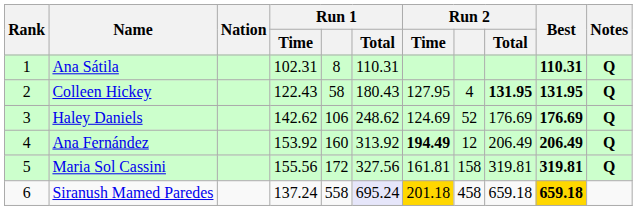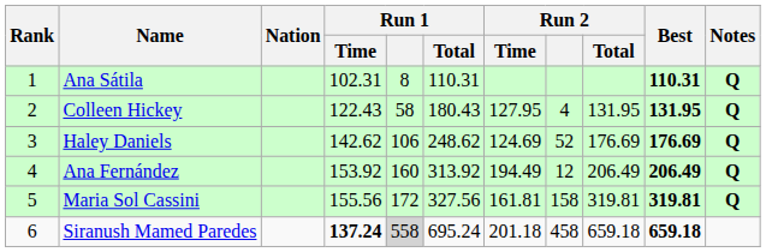Colleen Hickey | Run 2 / Total: bold -> normal
Ana Fernández | Run 2 / Time: bold -> normal
Siranush Mamed Paredes | Run 1 / Time: normal -> bold
Siranush Mamed Paredes | Run 1: no background -> lightgrey background
Siranush Mamed Paredes | Run 1 / Total: lavender background -> no background
Siranush Mamed Paredes | Run 2 / Time: gold background -> no background
Siranush Mamed Paredes | Best: gold background -> no background
